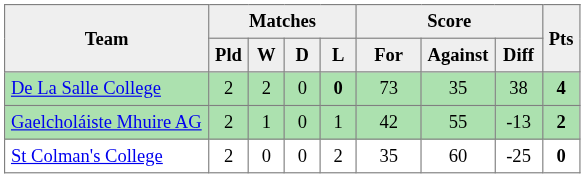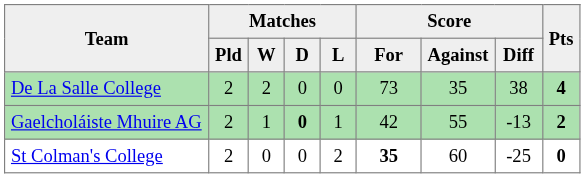De La Salle College | Matches / L: bold -> normal
Gaelcholáiste Mhuire AG | Matches / D: normal -> bold
St Colman's College | Score / For: normal -> bold
